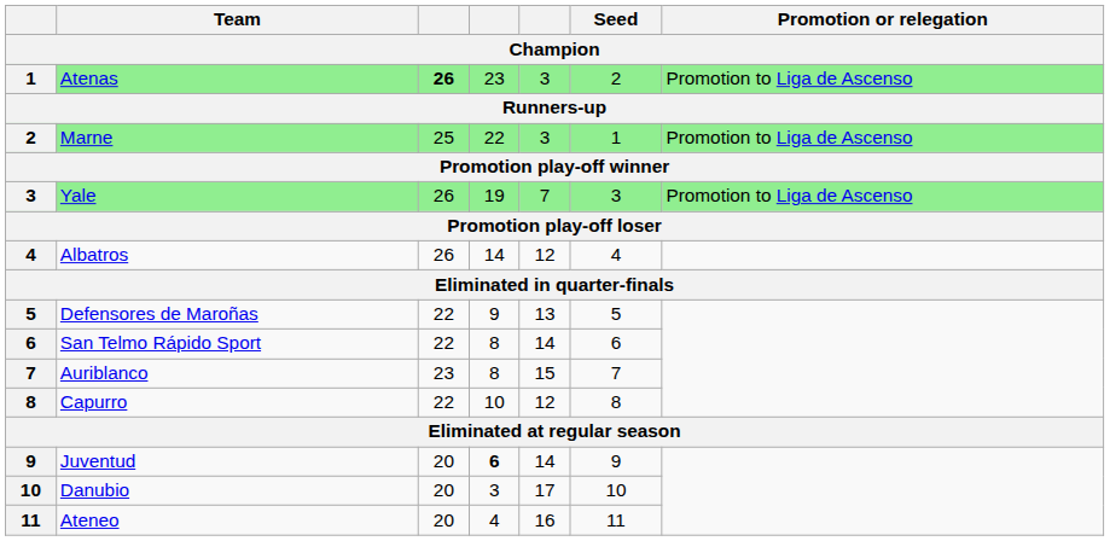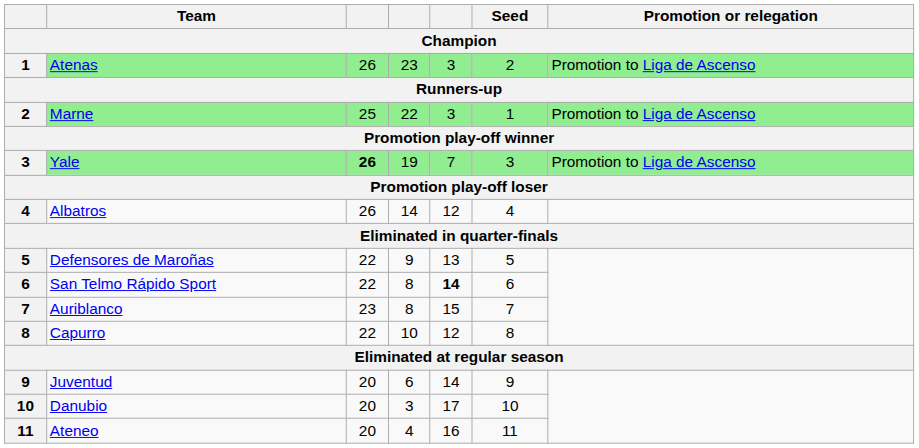Atenas | column 3: bold -> normal
Yale | column 3: normal -> bold
San Telmo Rápido Sport | column 5: normal -> bold
Juventud | column 4: bold -> normal
